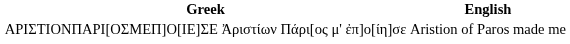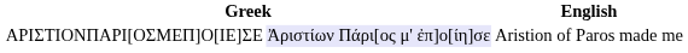ΑΡΙΣΤΙΟΝΠΑΡΙ[ΟΣΜΕΠ]Ο[ΙΕ]ΣΕ | column 2: no background -> lavender background
